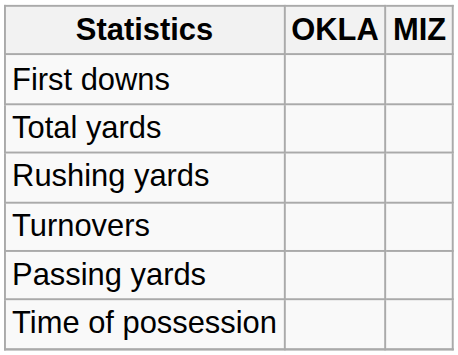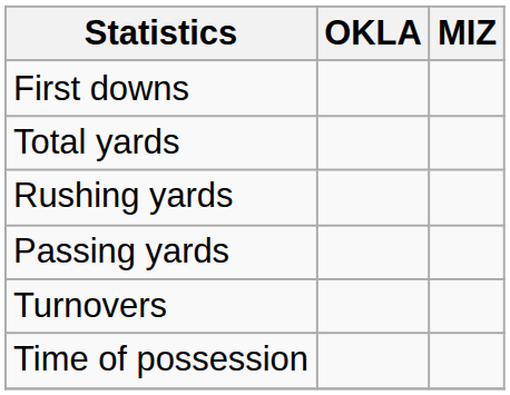rows swapped: Passing yards <-> Turnovers
